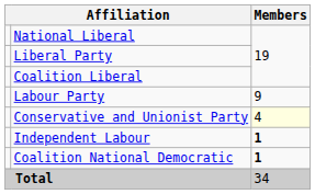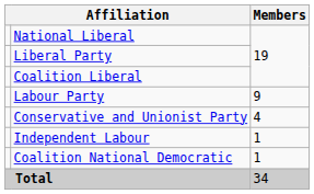Conservative and Unionist Party | Members: lightyellow background -> no background
Independent Labour | Members: bold -> normal
Coalition National Democratic | Members: bold -> normal
